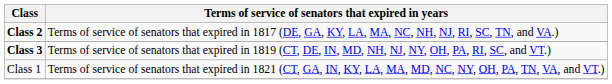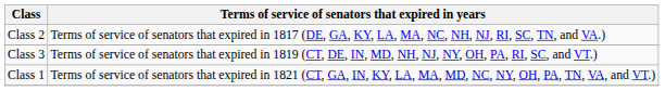Class 2 | Class: bold -> normal
Class 3 | Class: bold -> normal
